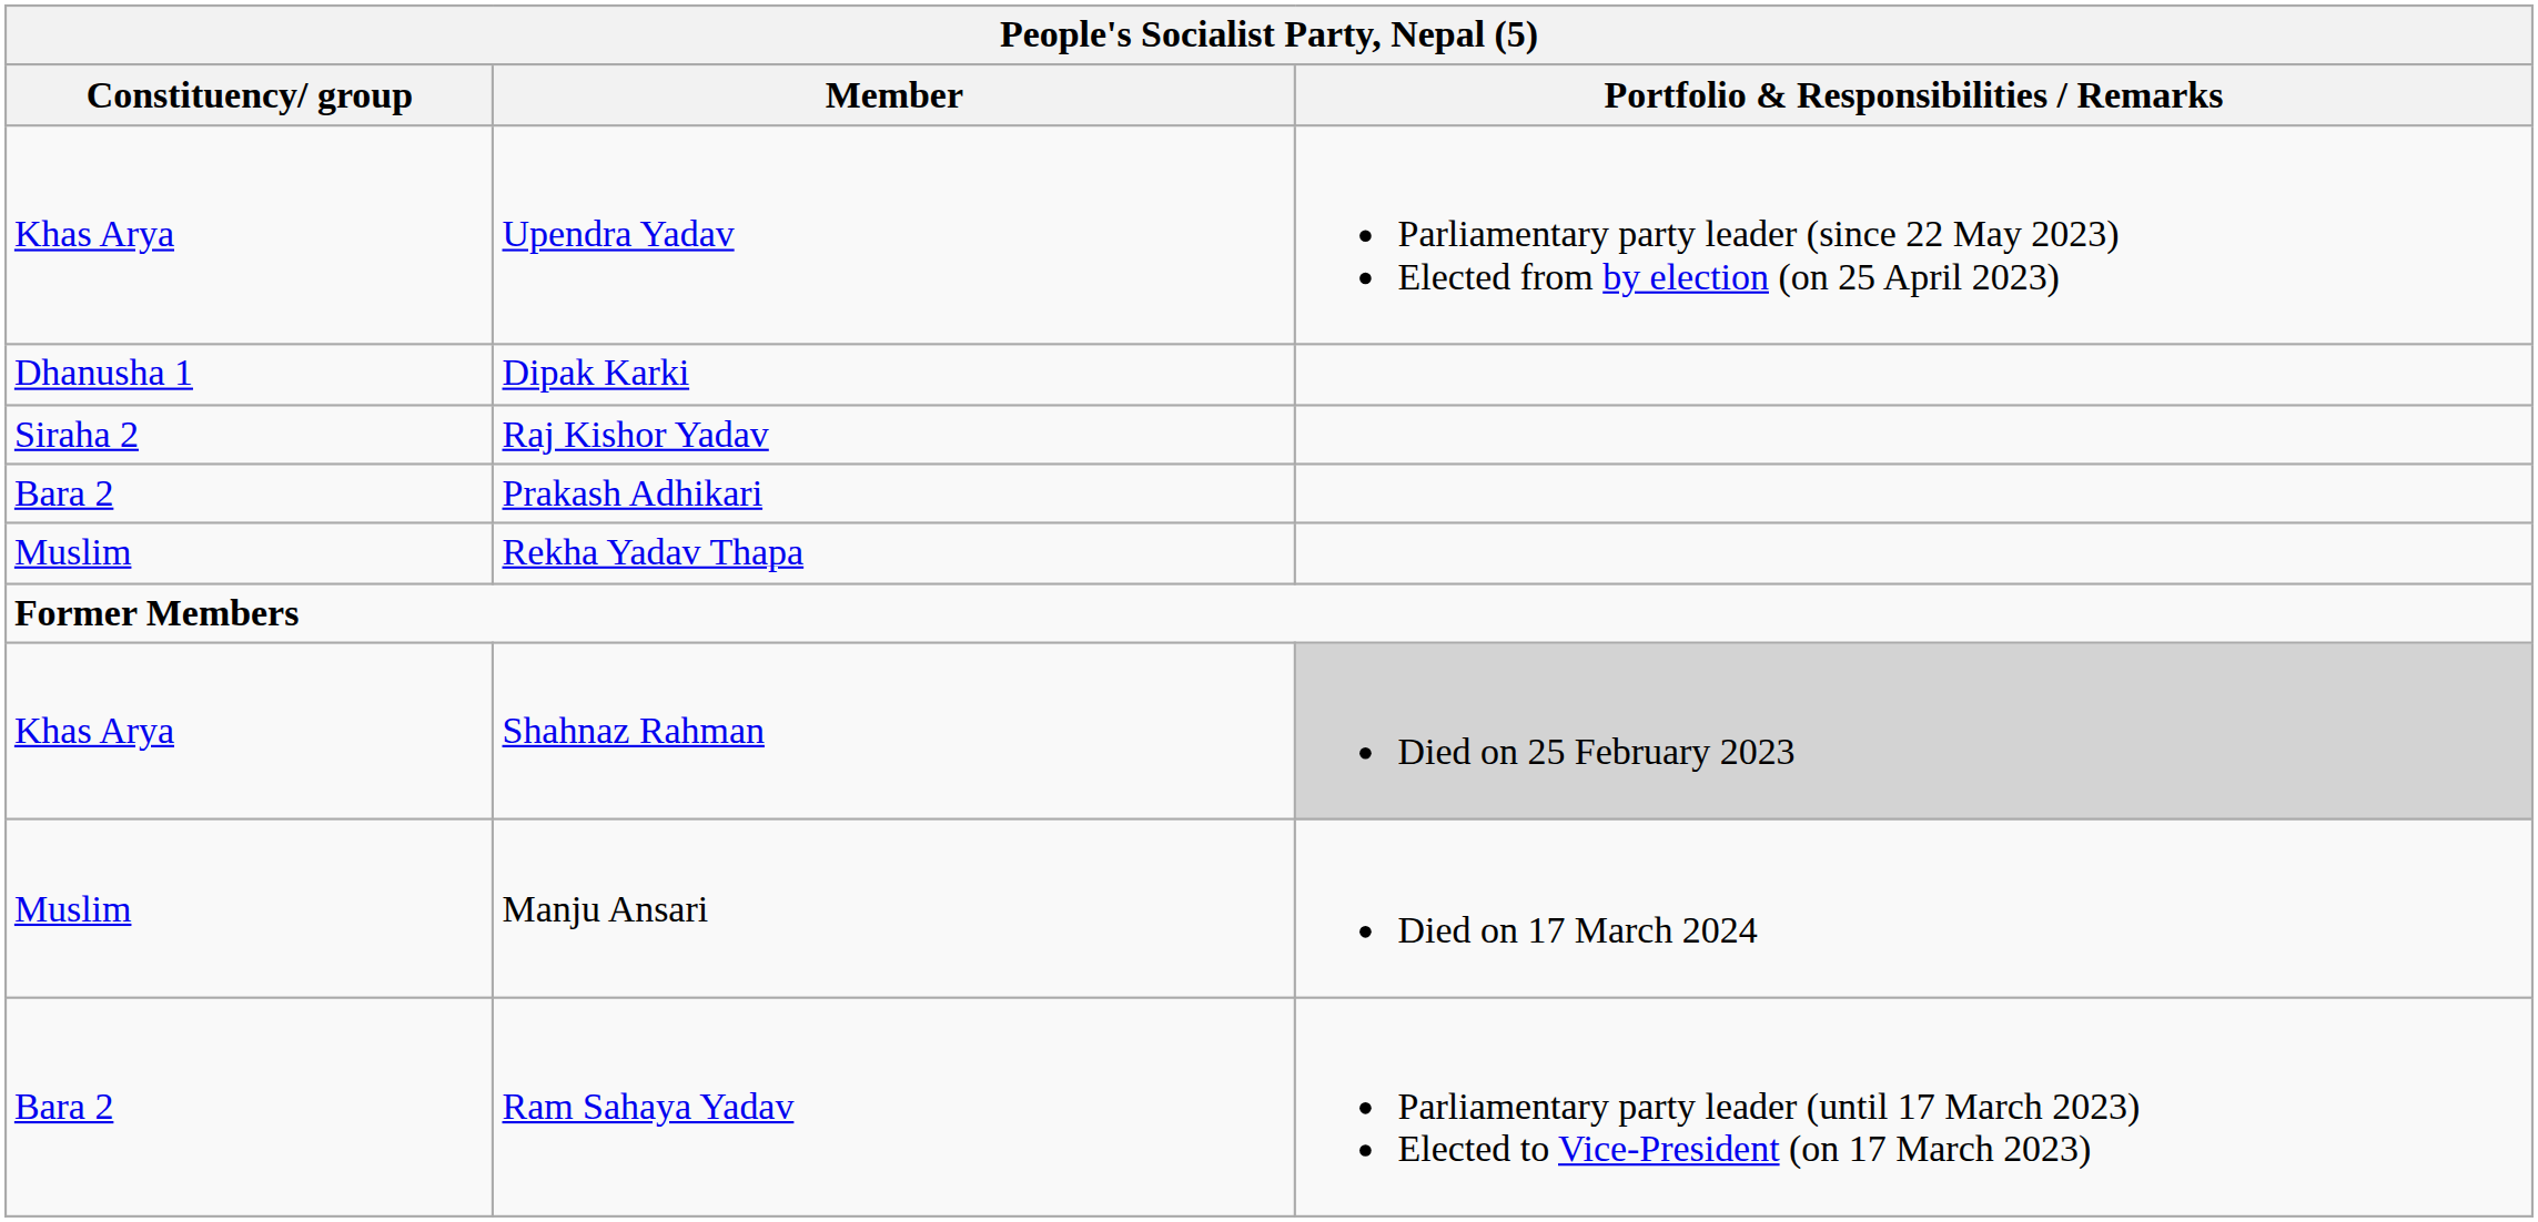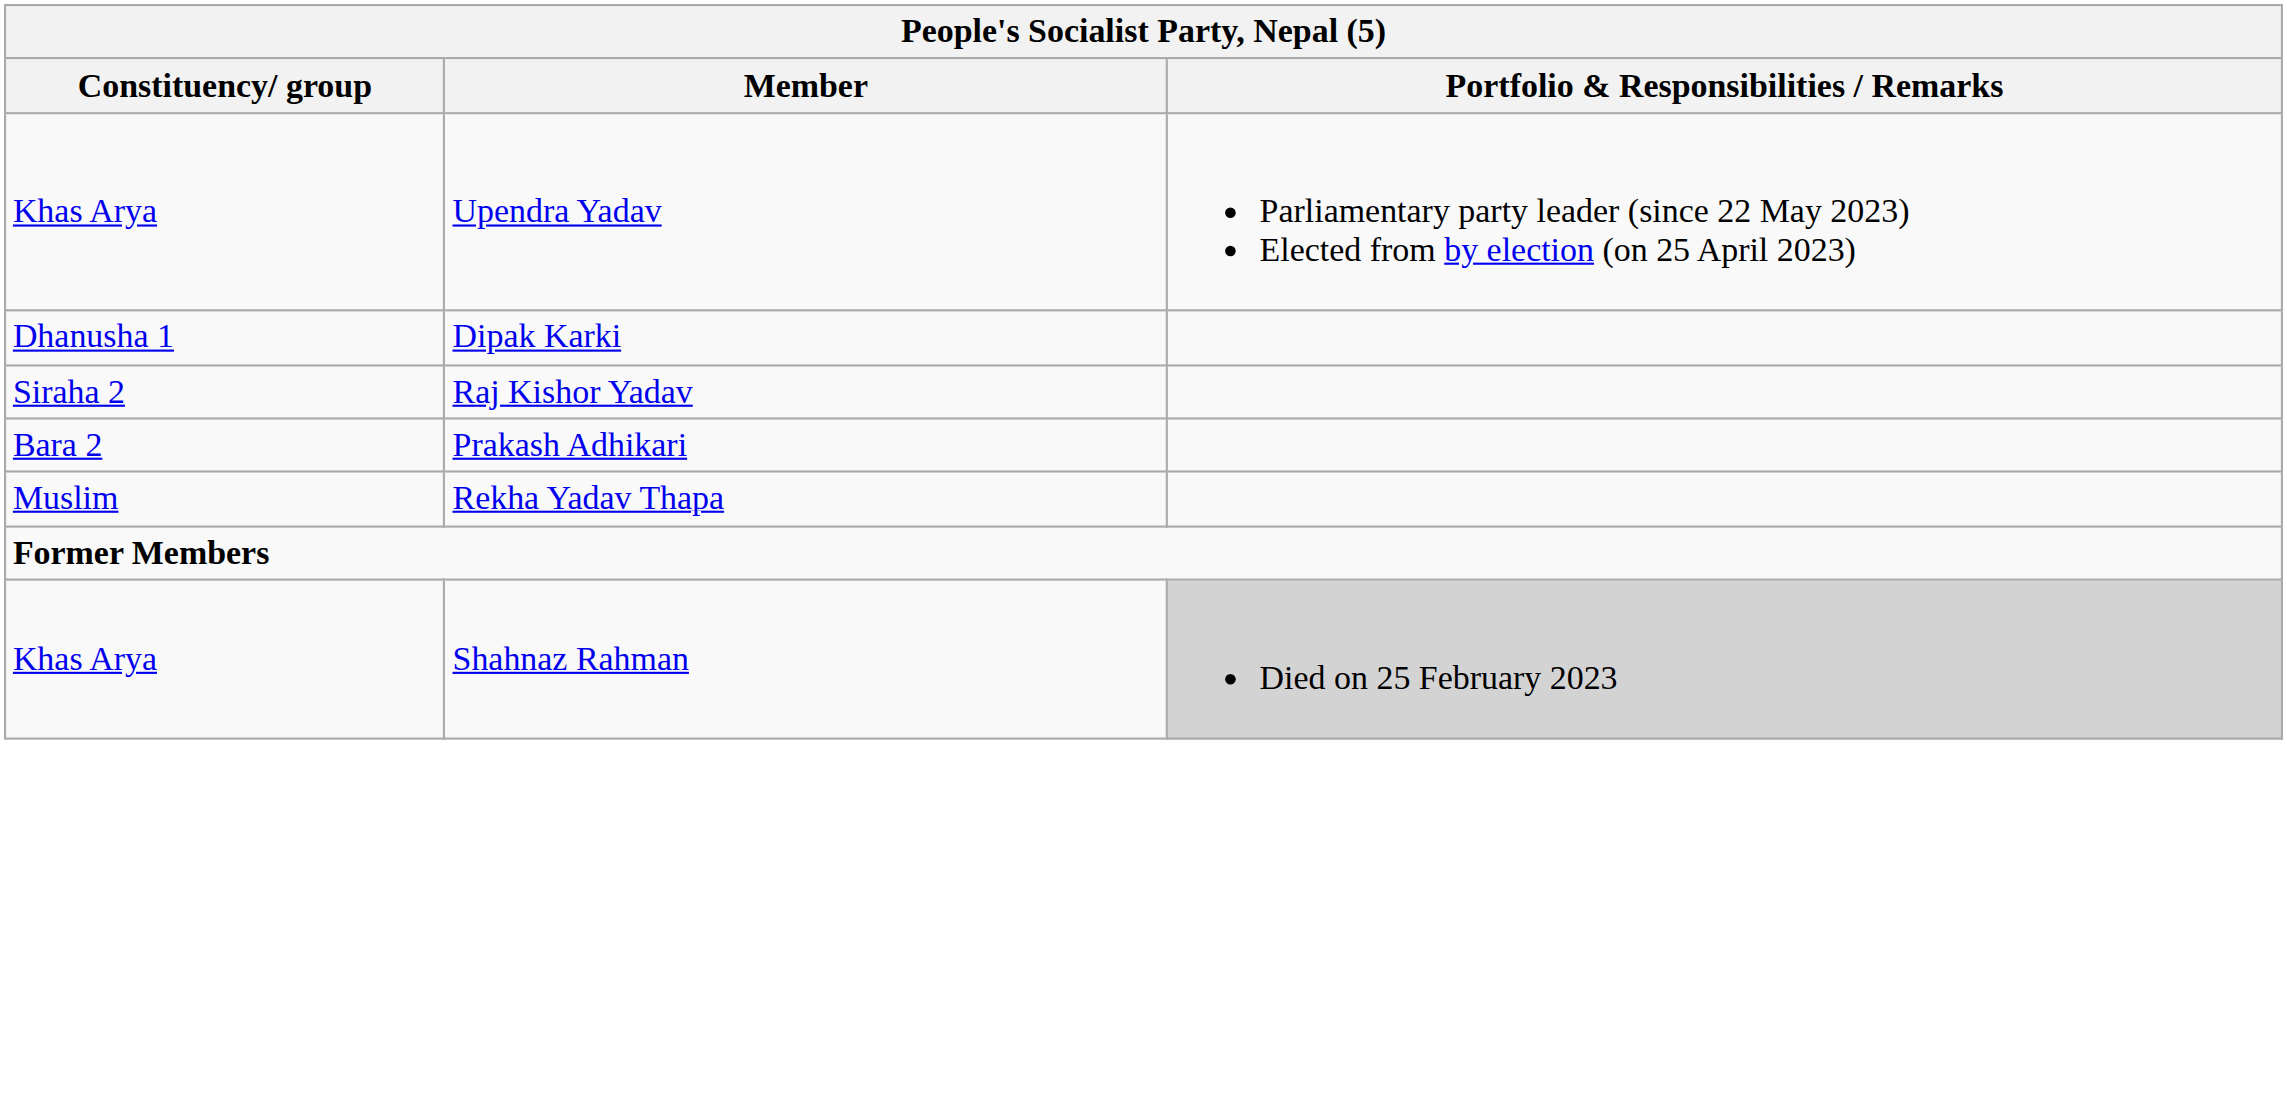- row: Muslim | Manju Ansari | Died on 17 March 2024
- row: Bara 2 | Ram Sahaya Yadav | Parliamentary party leader (until 17 March 2023) Elected to Vice-President (on 17 March 2023)
